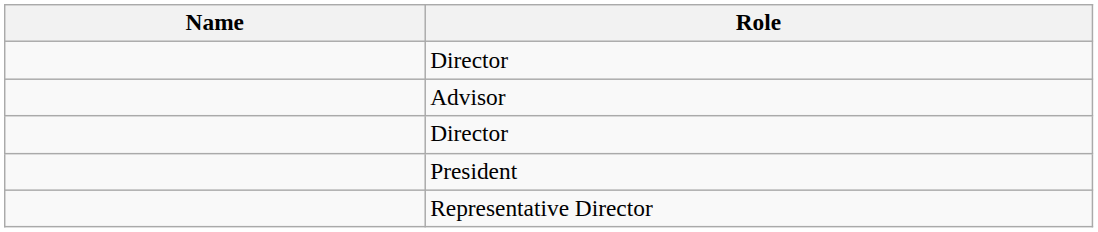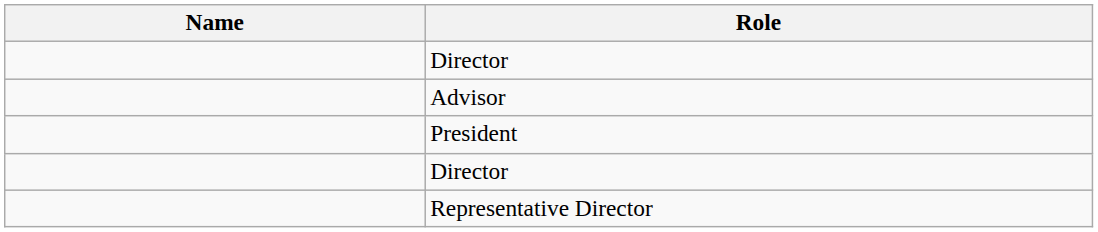row 4 | Role: Director -> President
row 5 | Role: President -> Director
